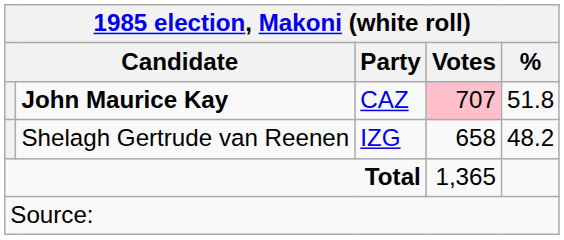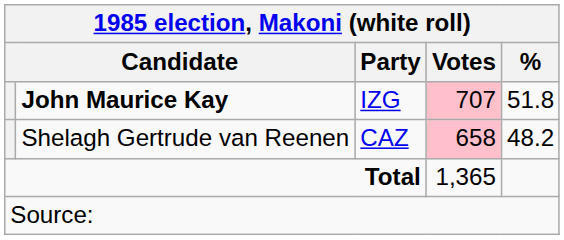John Maurice Kay | Party: CAZ -> IZG
Shelagh Gertrude van Reenen | Party: IZG -> CAZ
Shelagh Gertrude van Reenen | Votes: no background -> pink background
